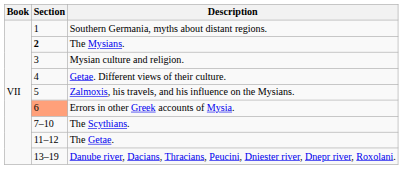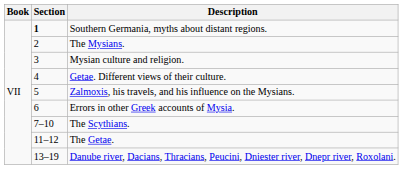Southern Germania, myths about distant regions. | Section: normal -> bold
The Mysians. | Section: bold -> normal
Errors in other Greek accounts of Mysia. | Section: lightsalmon background -> no background
